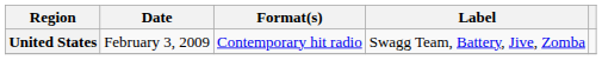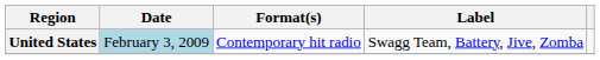United States | Date: no background -> lightblue background
